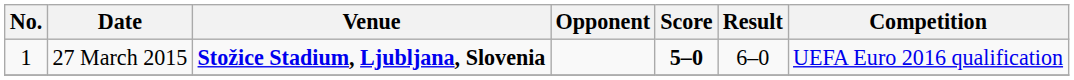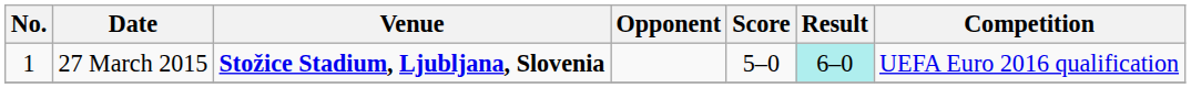27 March 2015 | Score: bold -> normal
27 March 2015 | Result: no background -> paleturquoise background
